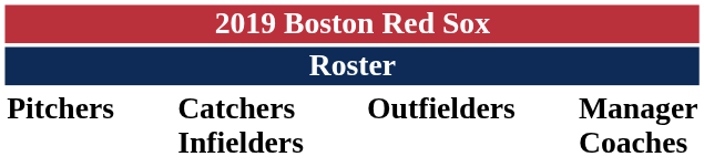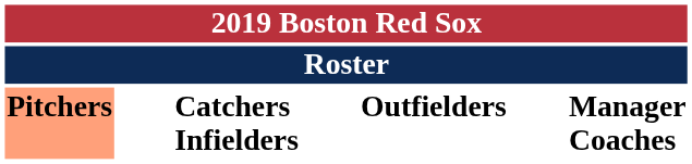Pitchers | column 1: no background -> lightsalmon background
